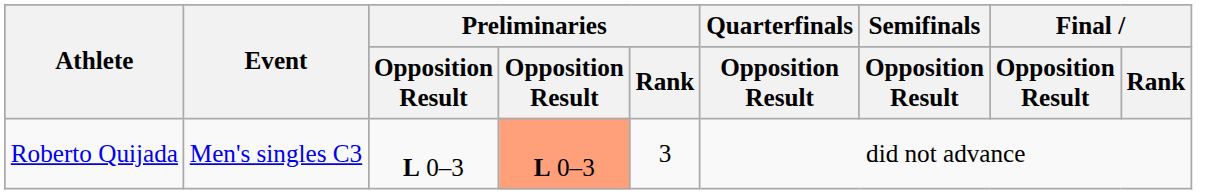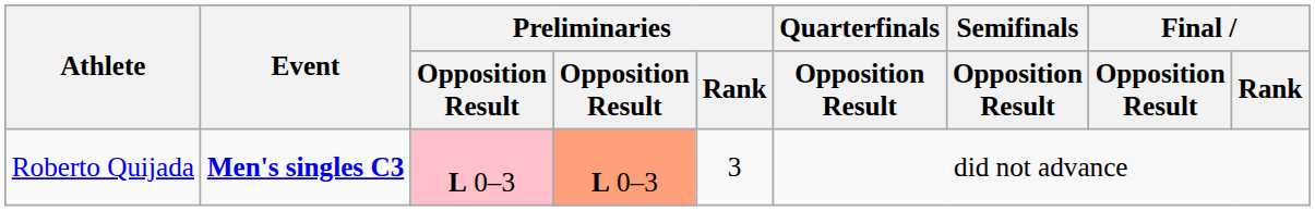Roberto Quijada | Event: normal -> bold
Roberto Quijada | column 3: no background -> pink background
